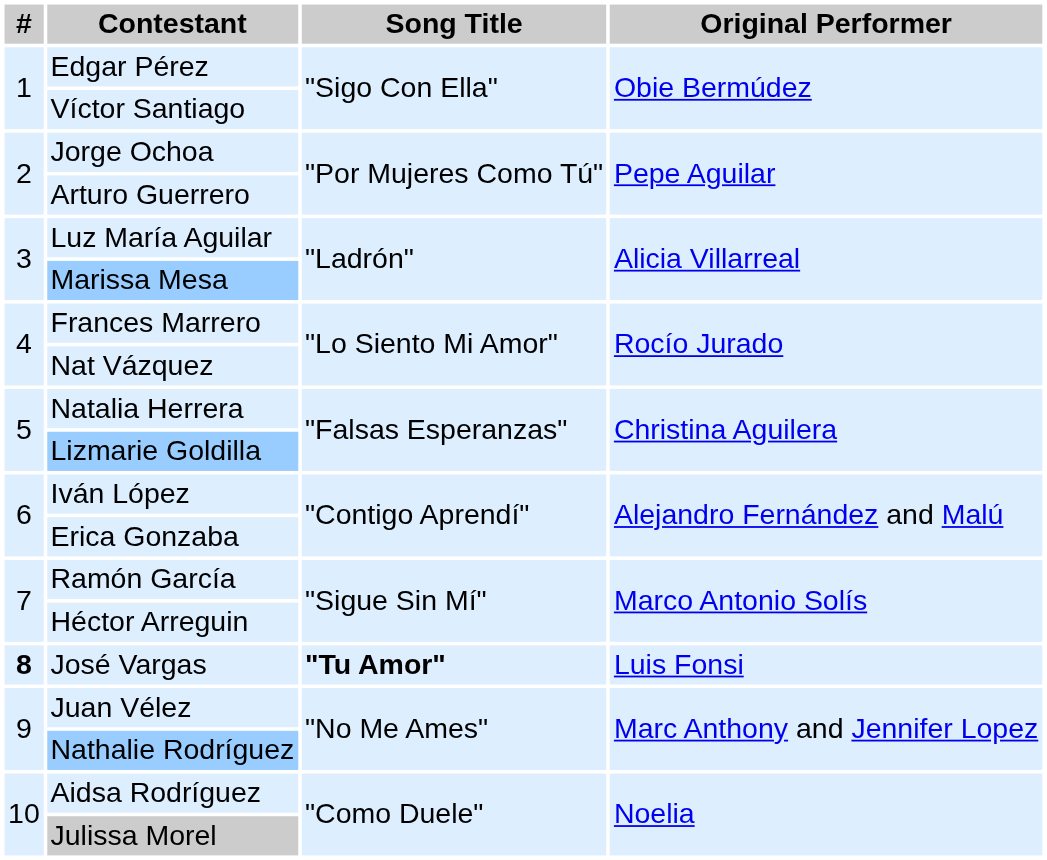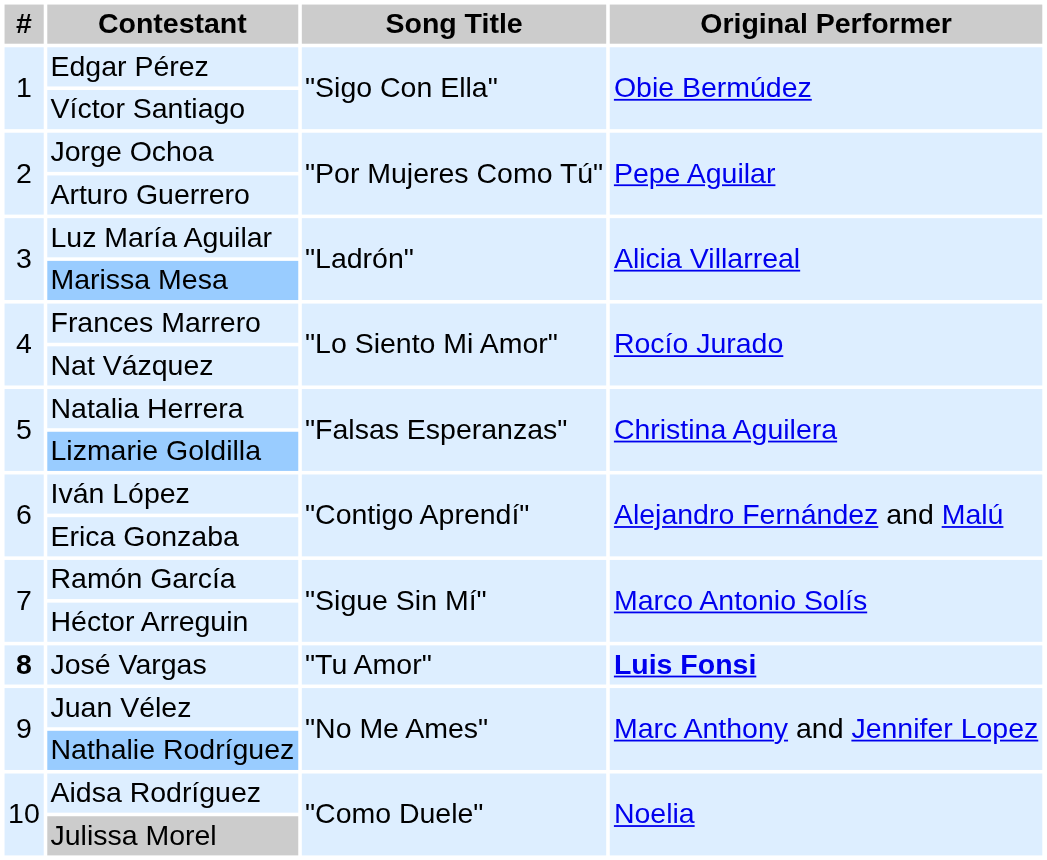José Vargas | Song Title: bold -> normal
José Vargas | Original Performer: normal -> bold
